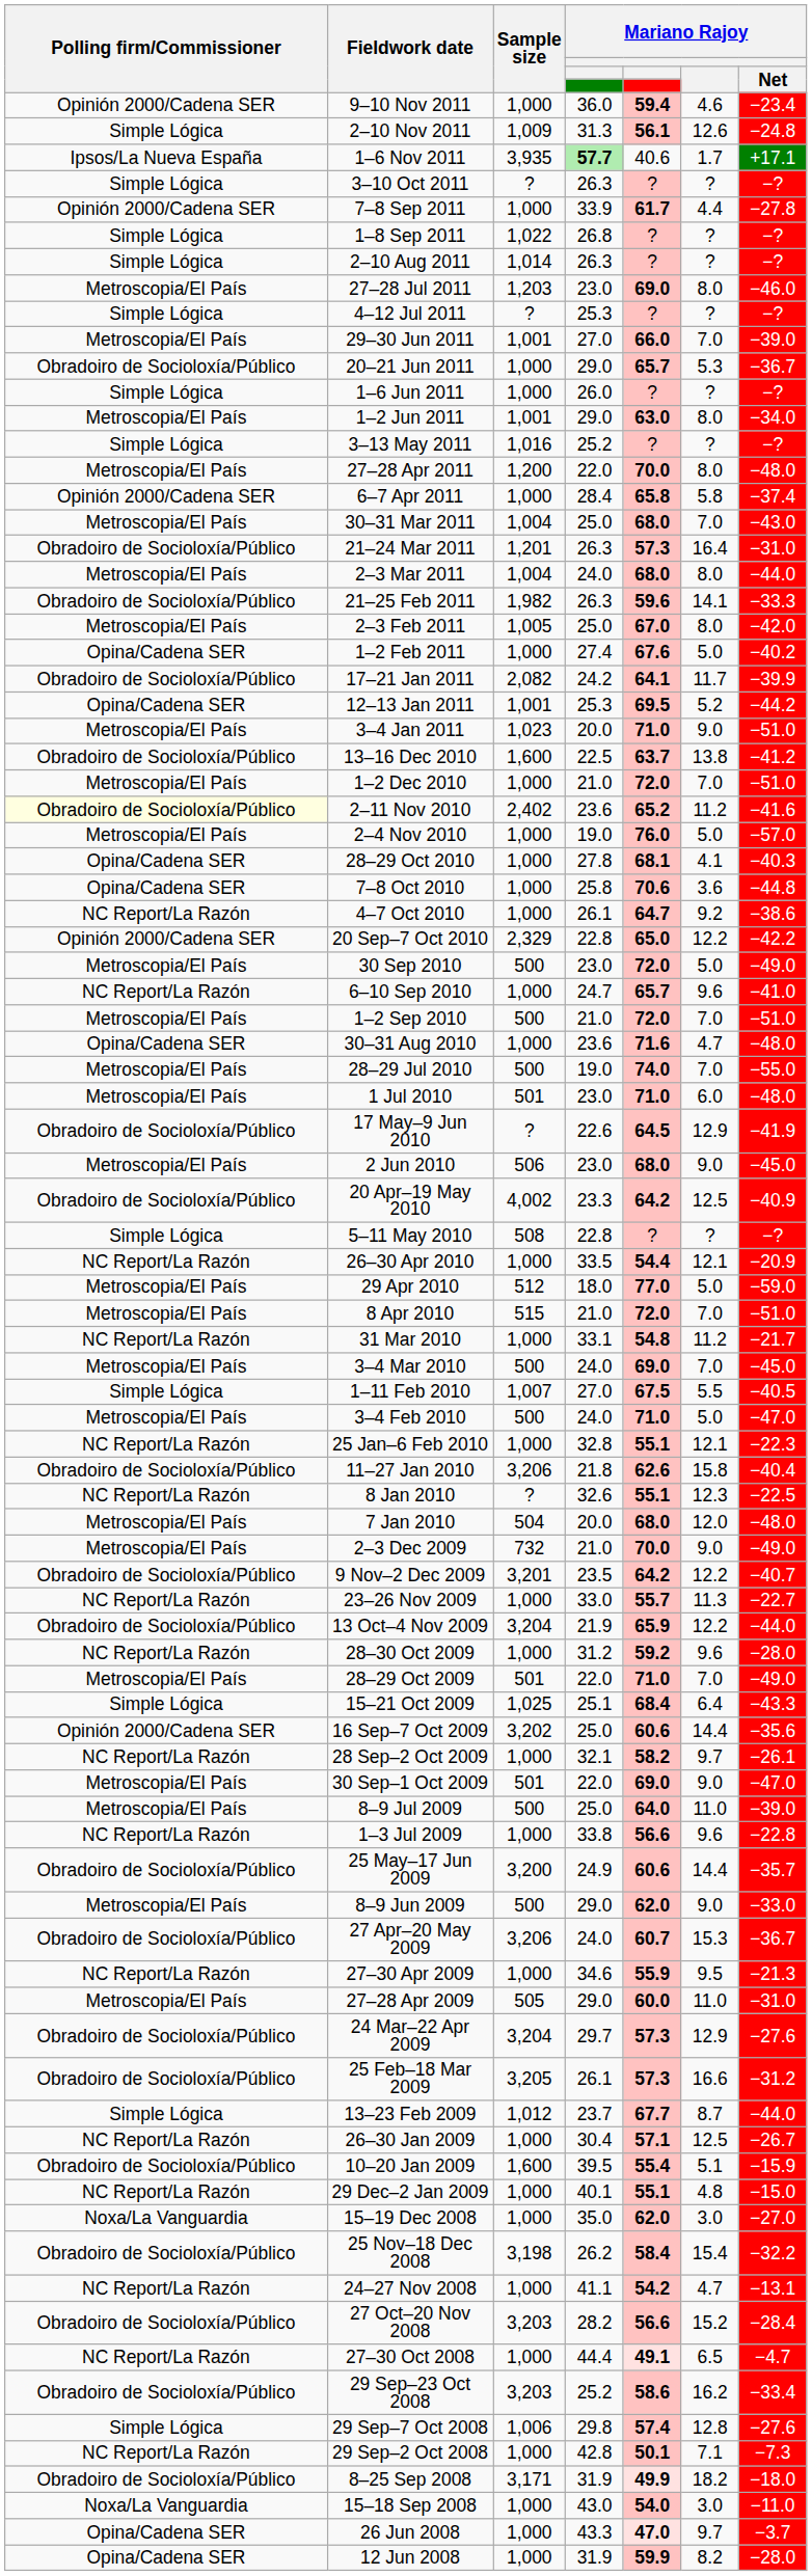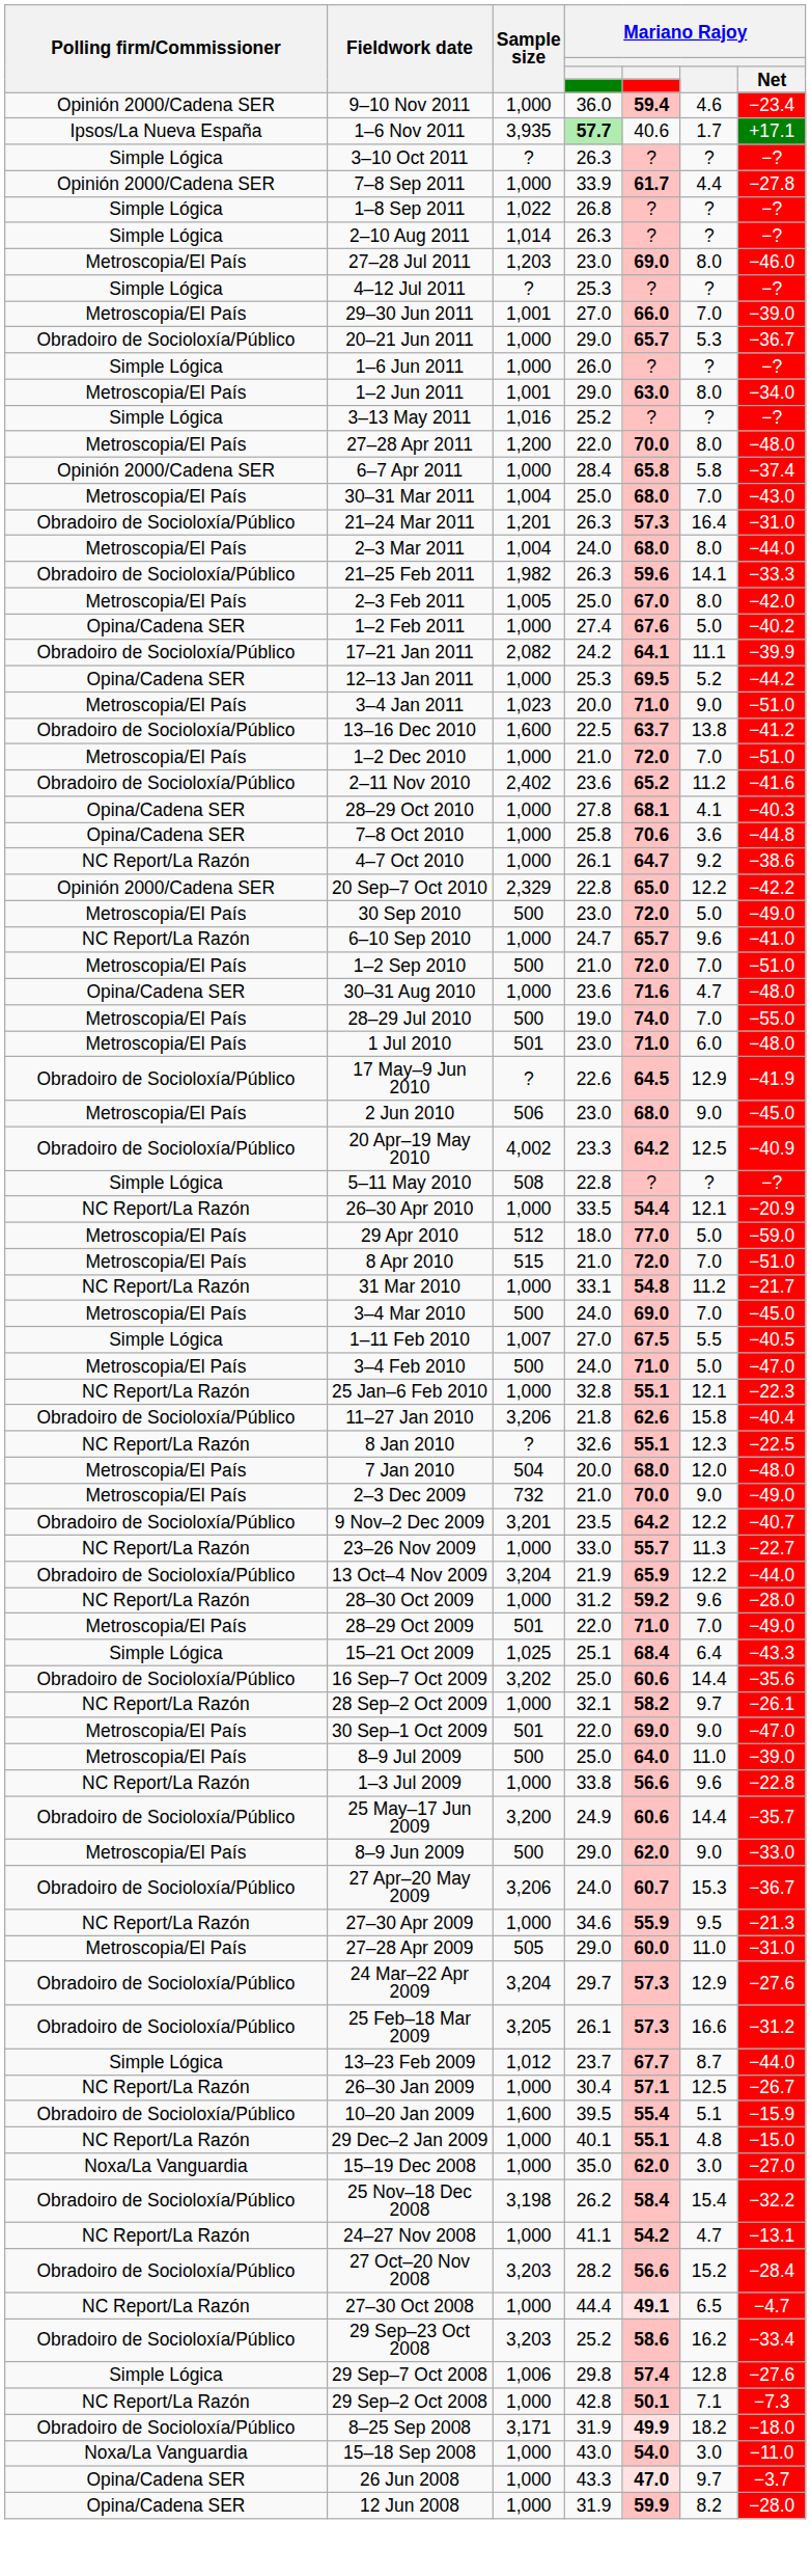- row: Simple Lógica | 2–10 Nov 2011 | 1,009 | 31.3 | 56.1 | 12.6 | −24.8
17–21 Jan 2011 | column 6: 11.7 -> 11.1
12–13 Jan 2011 | Sample size: 1,001 -> 1,000
2–11 Nov 2010 | Polling firm/Commissioner: lightyellow background -> no background
- row: Metroscopia/El País | 2–4 Nov 2010 | 1,000 | 19.0 | 76.0 | 5.0 | −57.0
16 Sep–7 Oct 2009 | Polling firm/Commissioner: Opinión 2000/Cadena SER -> Obradoiro de Socioloxía/Público
